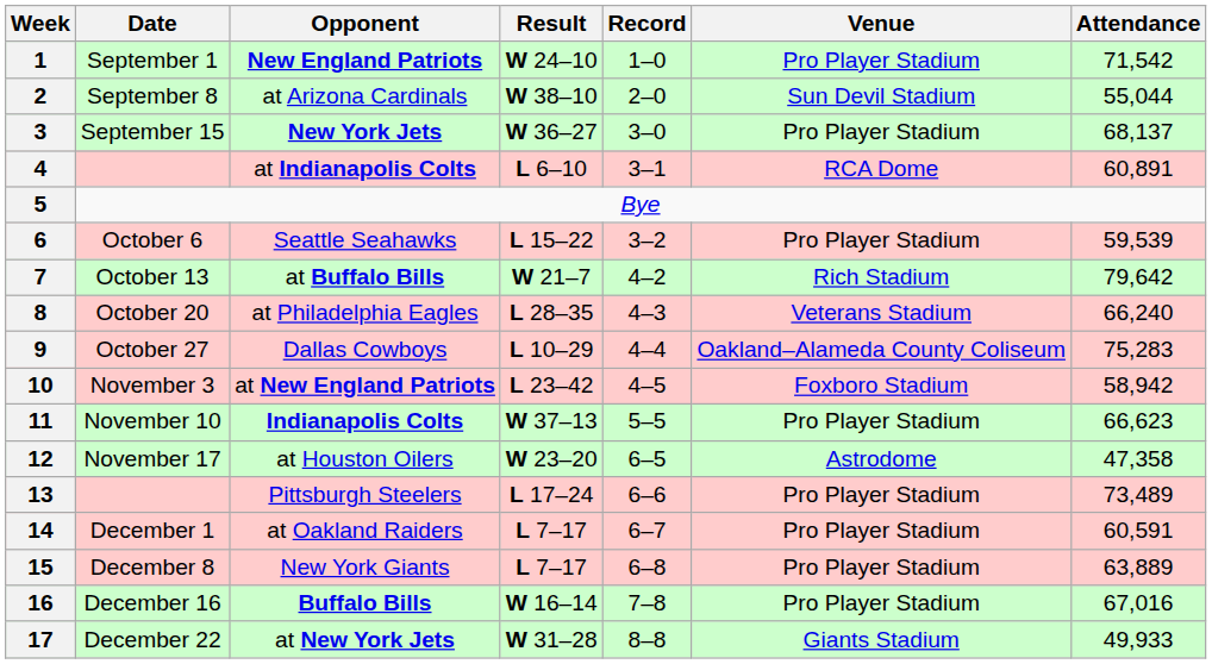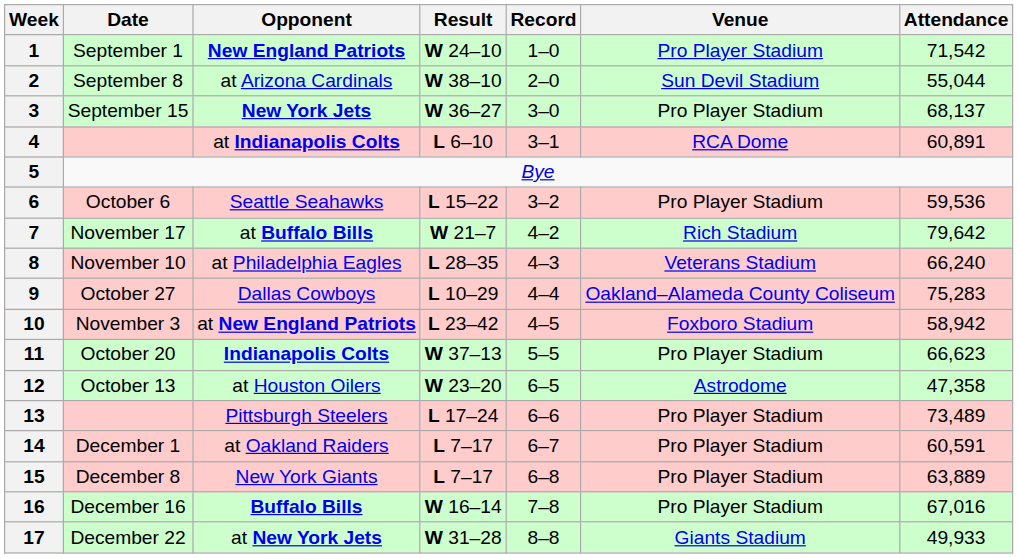6 | Attendance: 59,539 -> 59,536
7 | Date: October 13 -> November 17
8 | Date: October 20 -> November 10
11 | Date: November 10 -> October 20
12 | Date: November 17 -> October 13
